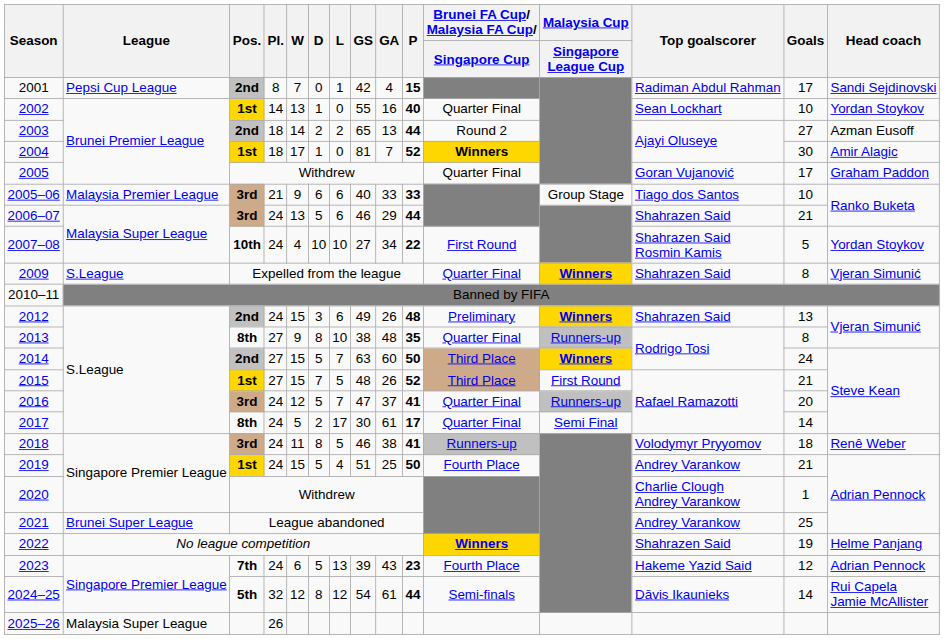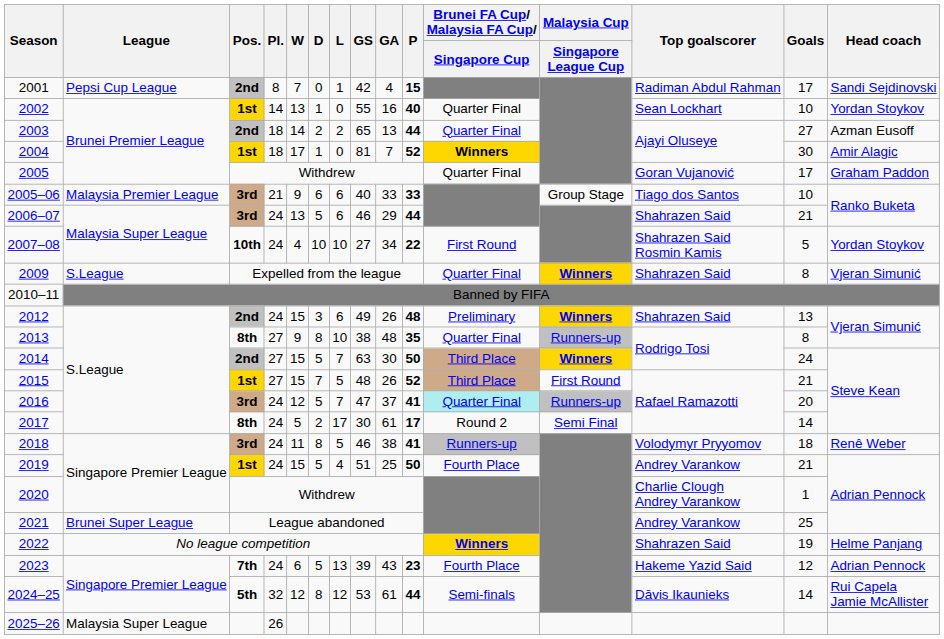2003 | Brunei FA Cup/ Malaysia FA Cup / Singapore Cup: Round 2 -> Quarter Final
2014 | GA: 60 -> 30
2016 | Brunei FA Cup/ Malaysia FA Cup / Singapore Cup: no background -> paleturquoise background
2017 | Brunei FA Cup/ Malaysia FA Cup / Singapore Cup: Quarter Final -> Round 2
2024–25 | GS: 54 -> 53
